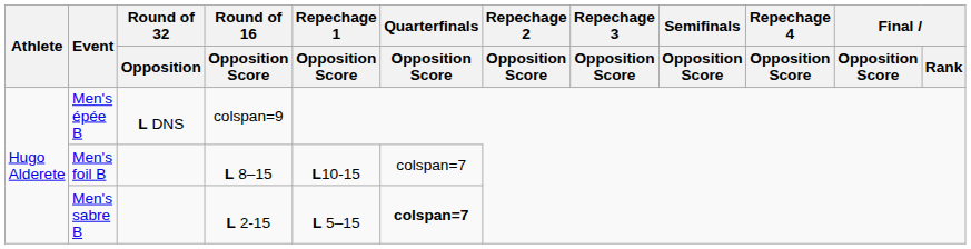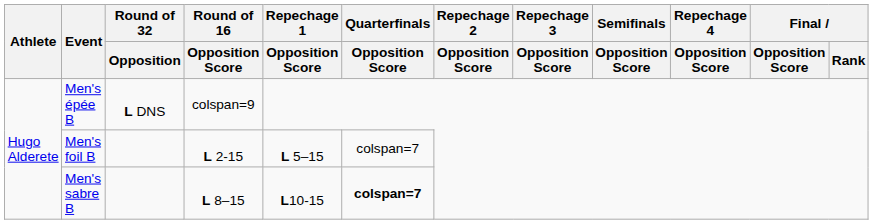Men's foil B | Round of 16 / Opposition Score: L 8–15 -> L 2-15
Men's foil B | Repechage 1 / Opposition Score: L10-15 -> L 5–15
Men's sabre B | Round of 16 / Opposition Score: L 2-15 -> L 8–15
Men's sabre B | Repechage 1 / Opposition Score: L 5–15 -> L10-15
